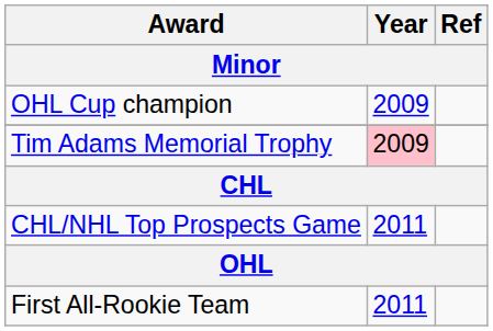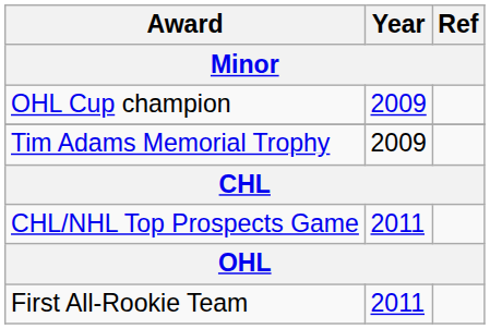Tim Adams Memorial Trophy | Year: pink background -> no background
